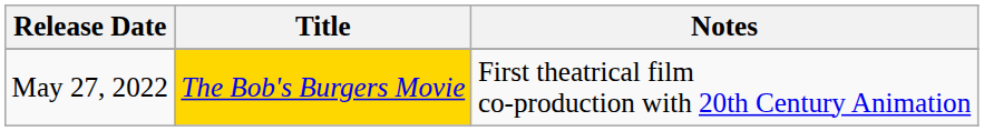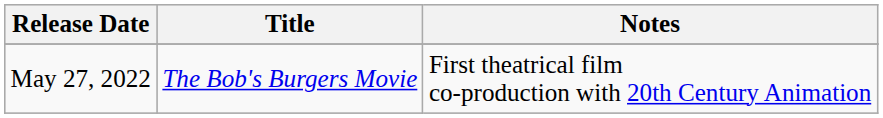May 27, 2022 | Title: gold background -> no background
